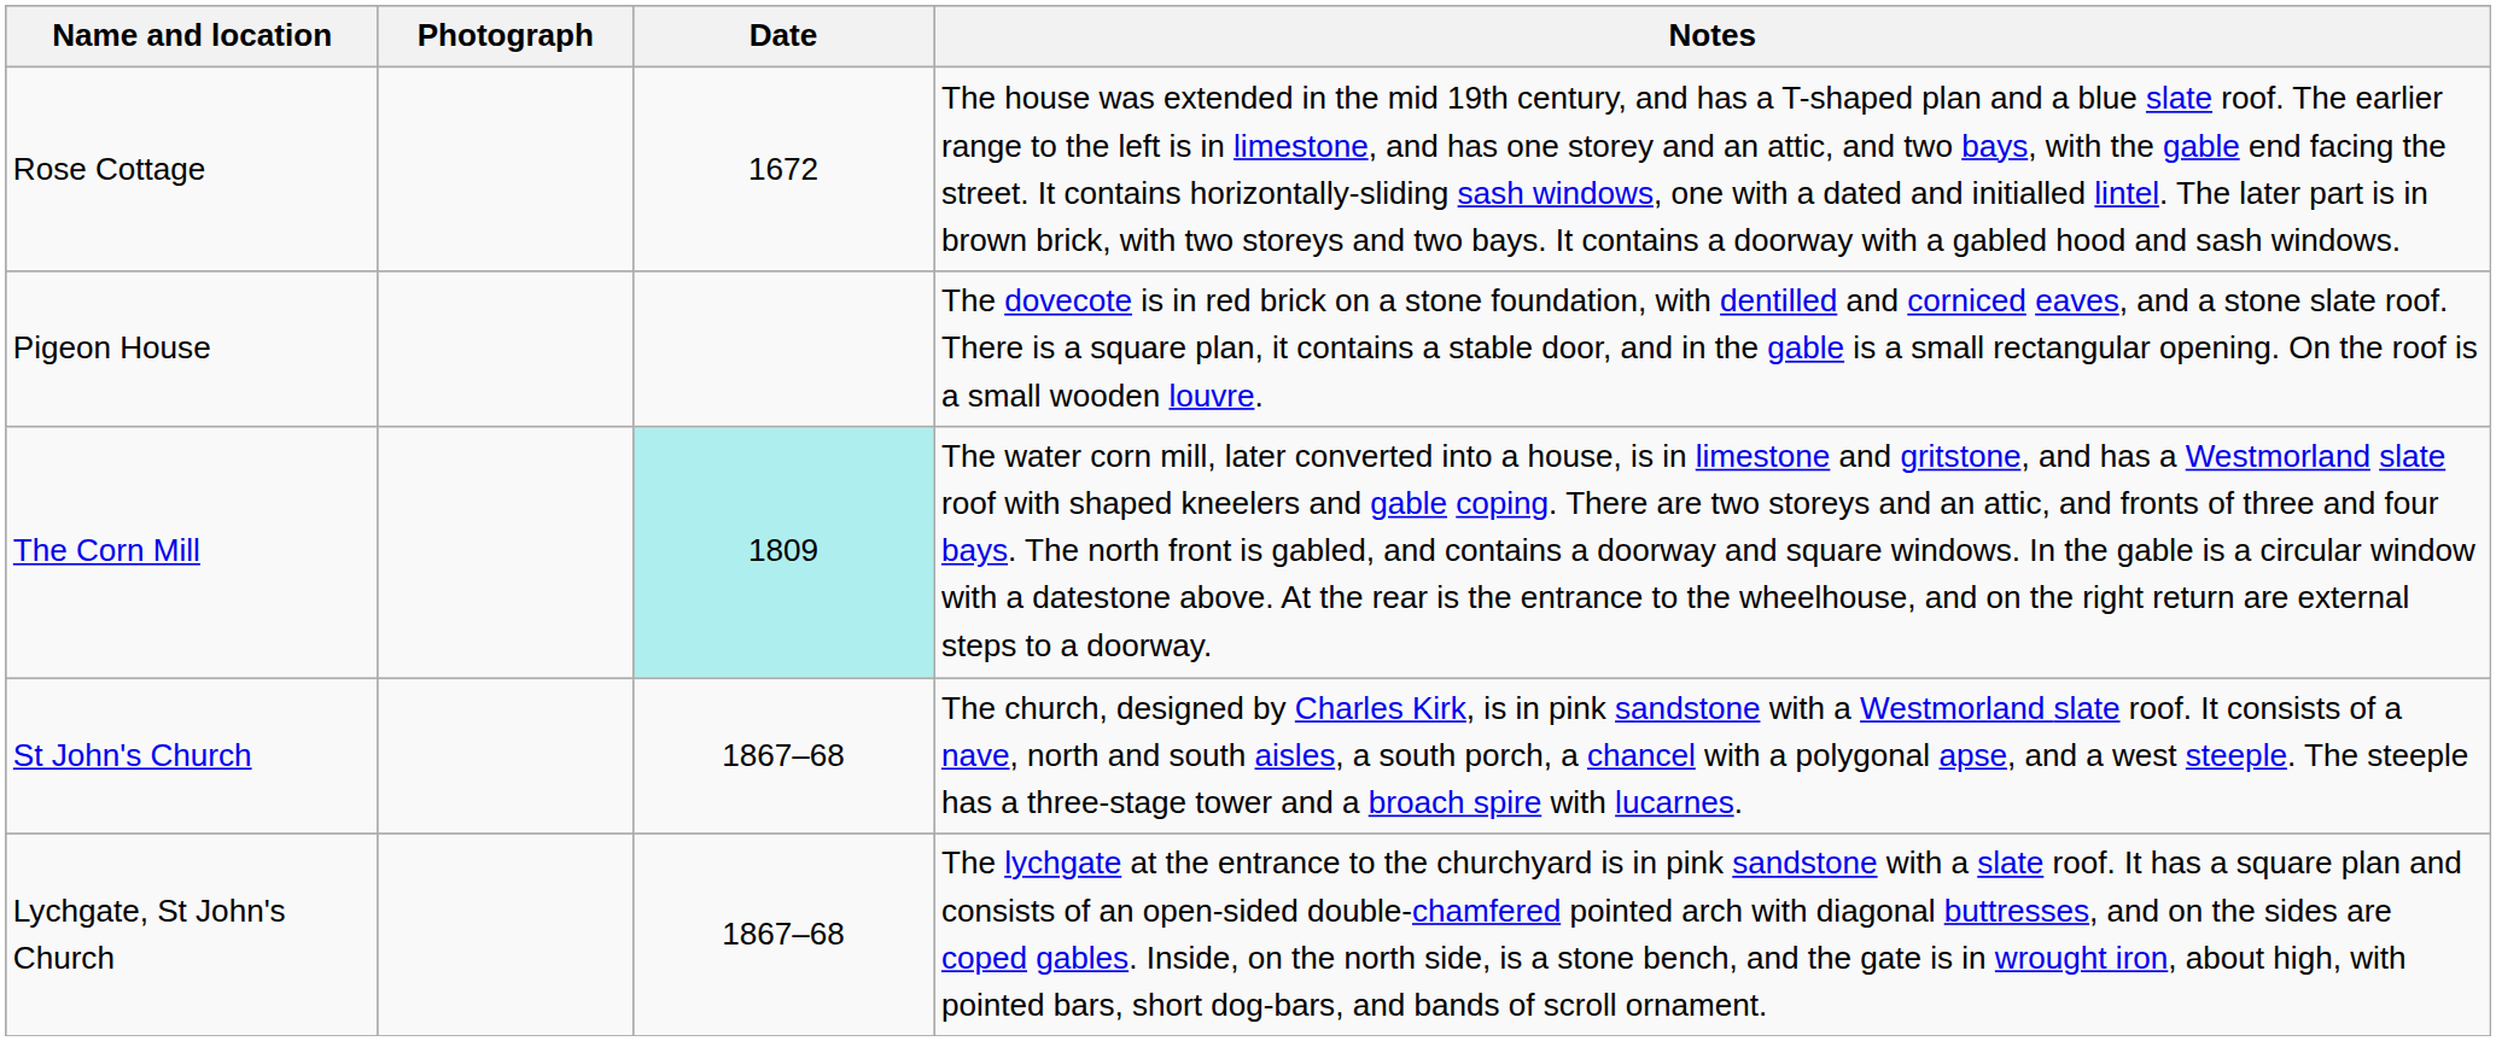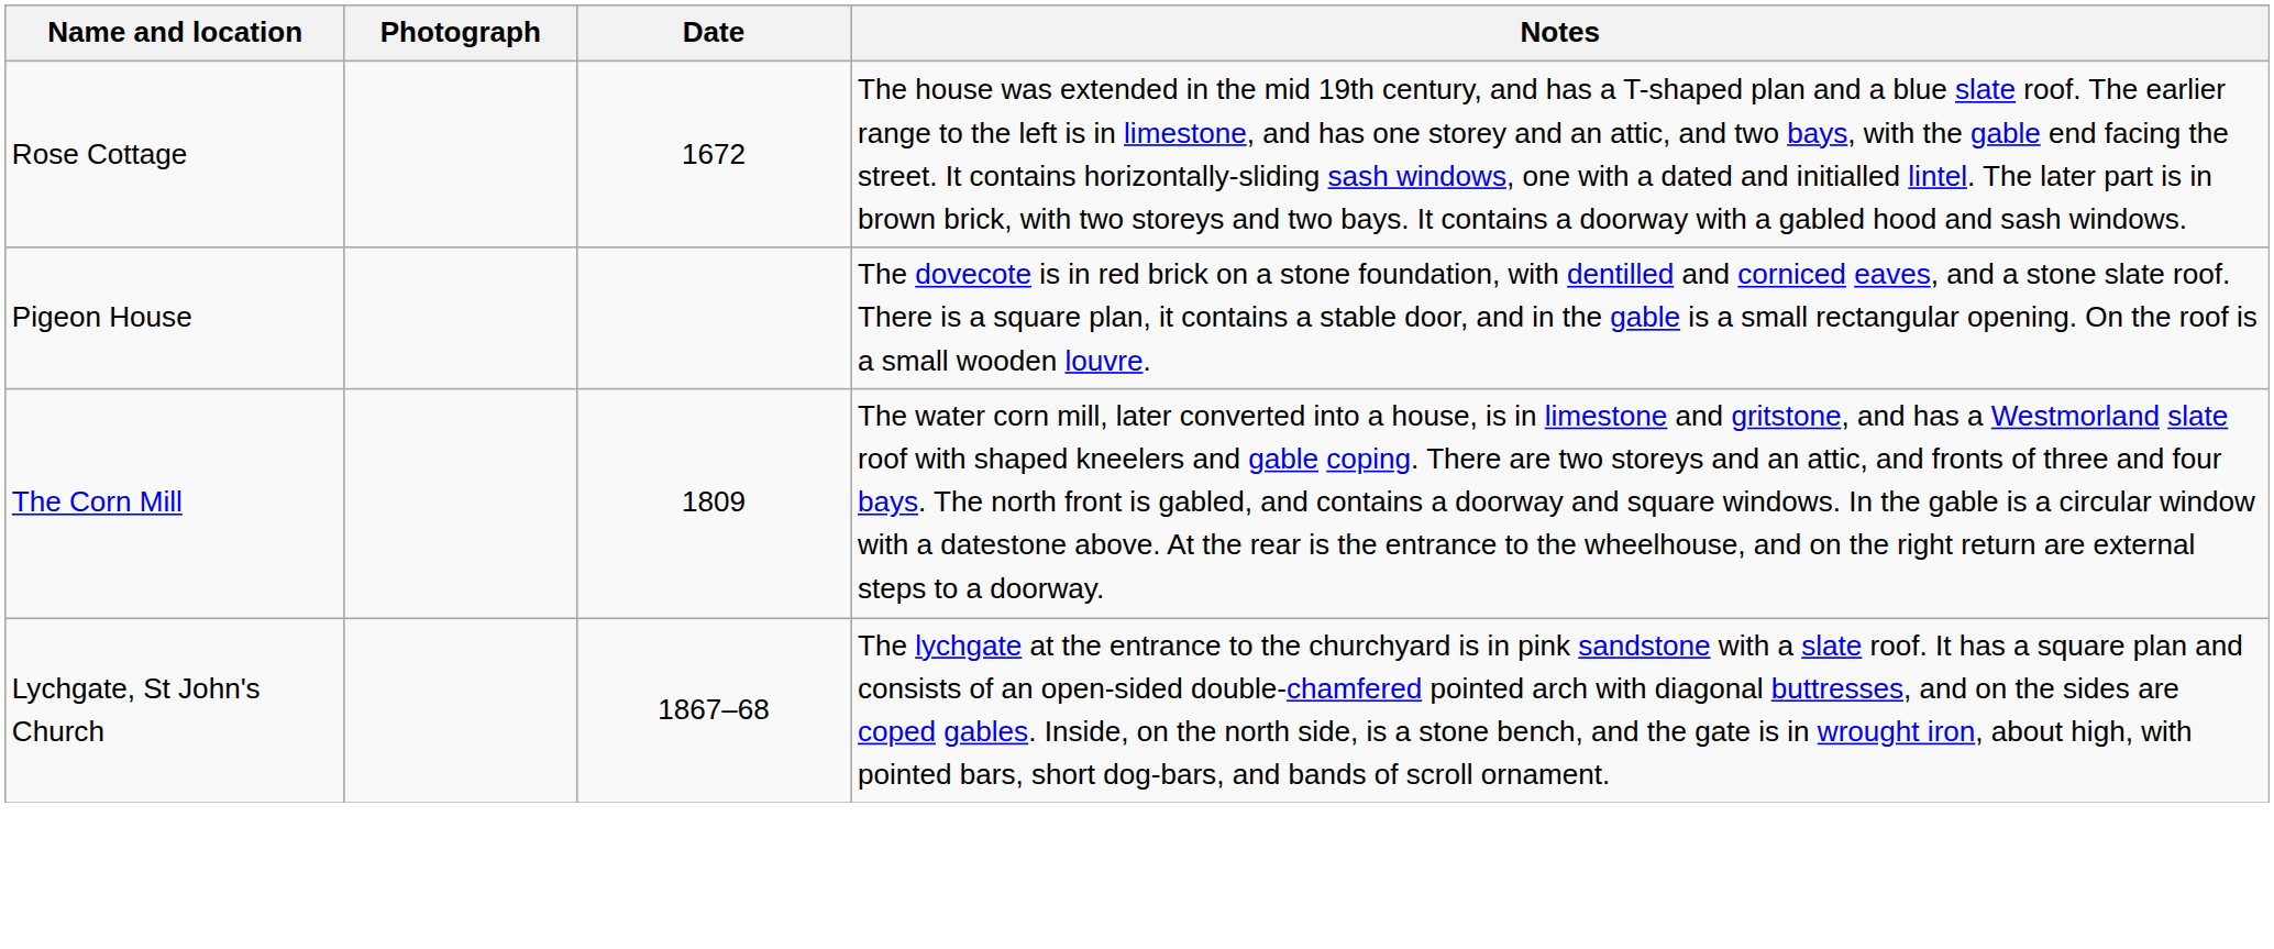The Corn Mill | Date: paleturquoise background -> no background
- row: St John's Church | 1867–68 | The church, designed by Charles Kirk, is in pink sandstone with a Westmorland slate roof. It consists of a nave, north and south aisles, a south porch, a chancel with a polygonal apse, and a west steeple. The steeple has a three-stage tower and a broach spire with lucarnes.
